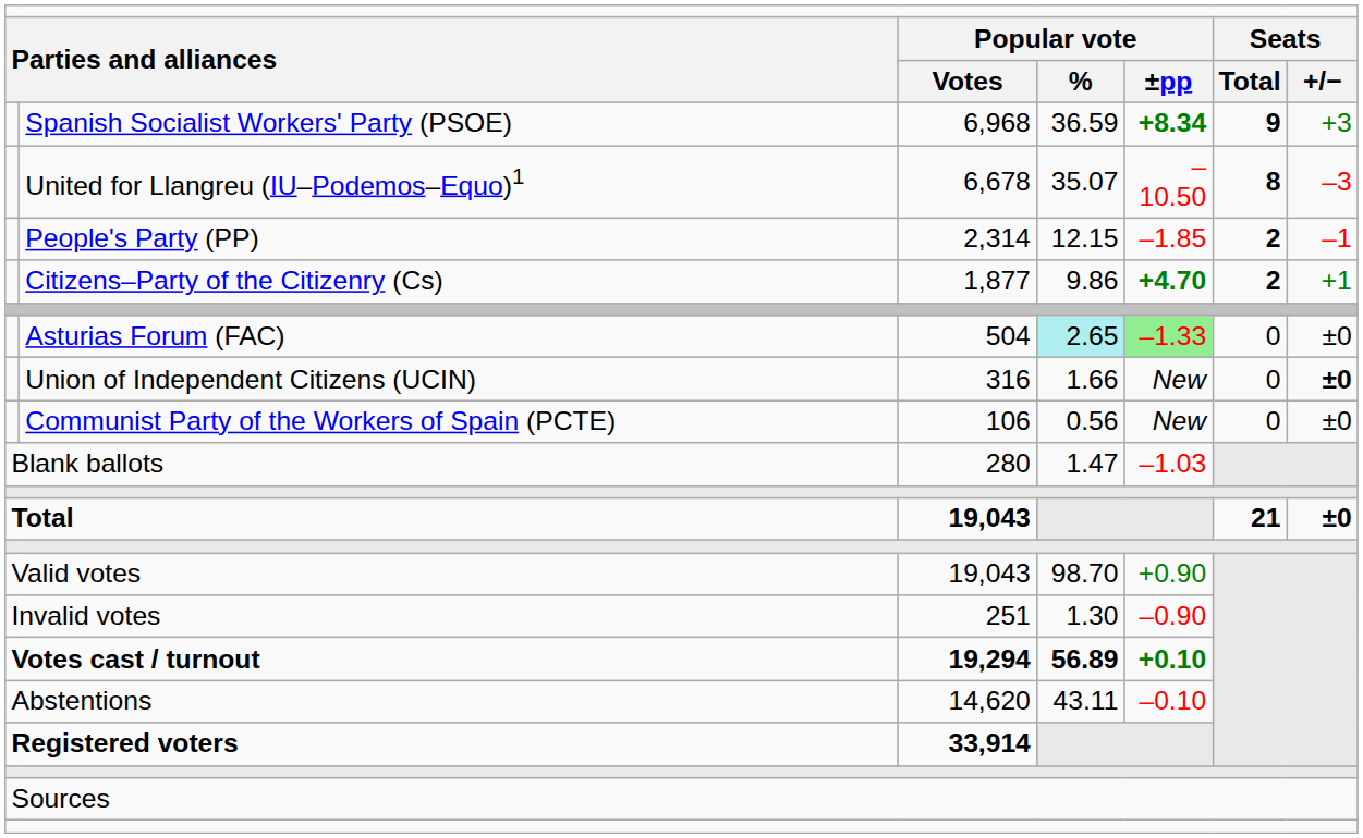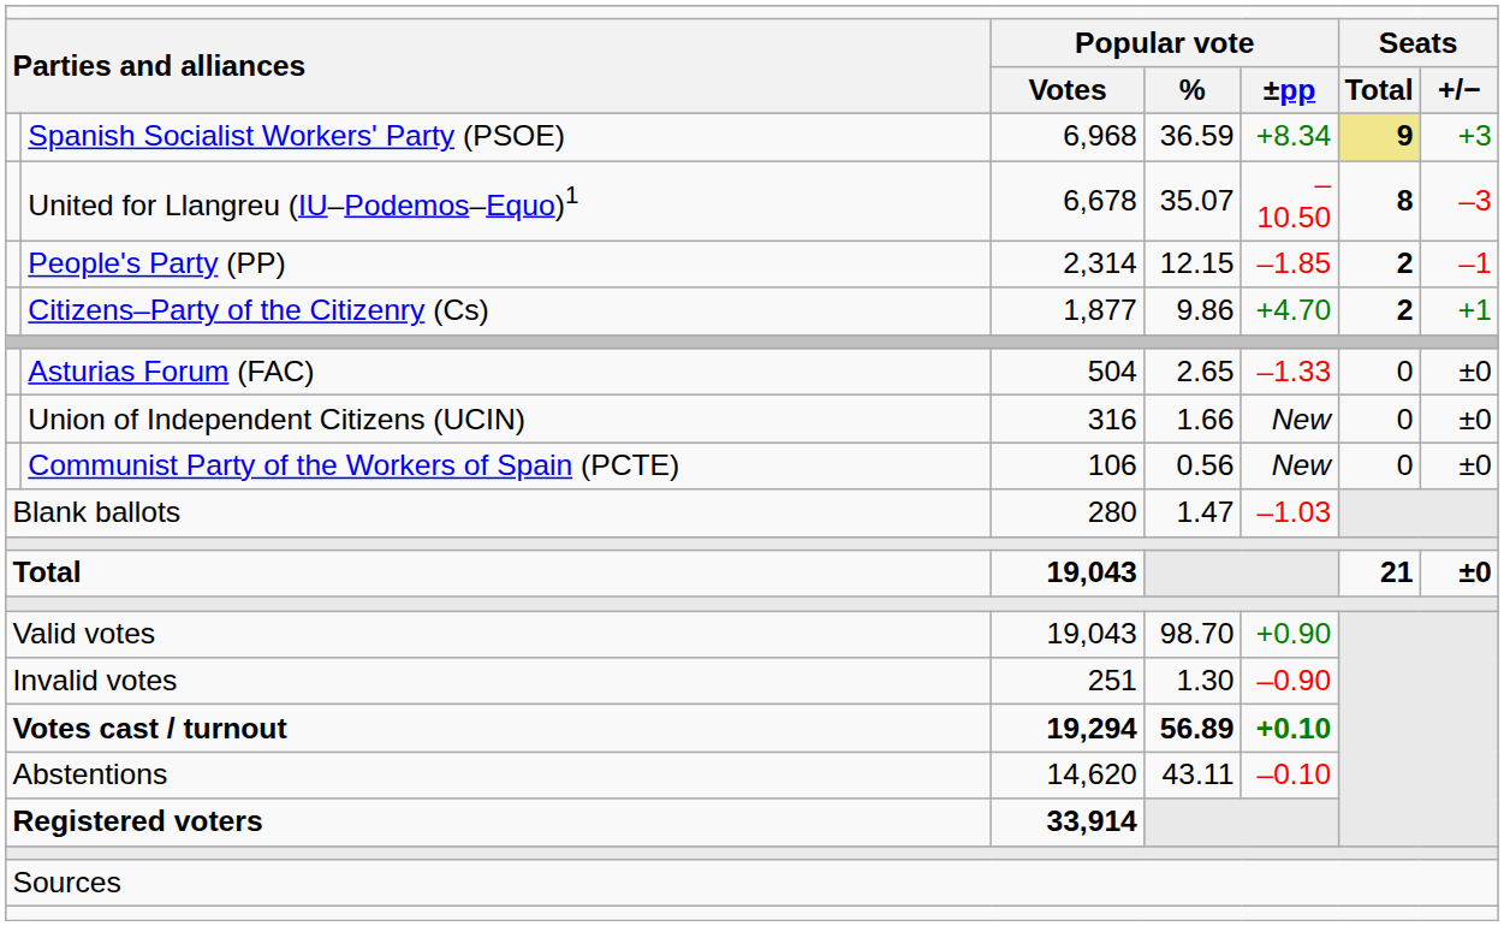Spanish Socialist Workers' Party (PSOE) | column 5: bold -> normal
Spanish Socialist Workers' Party (PSOE) | column 6: no background -> khaki background
Citizens–Party of the Citizenry (Cs) | column 5: bold -> normal
Asturias Forum (FAC) | column 4: paleturquoise background -> no background
Asturias Forum (FAC) | column 5: lightgreen background -> no background
Union of Independent Citizens (UCIN) | column 7: bold -> normal
